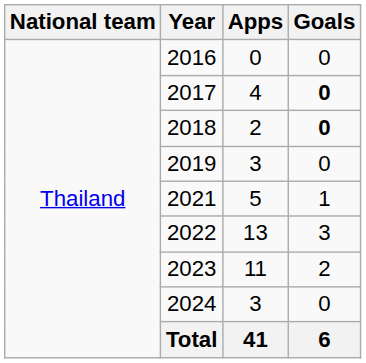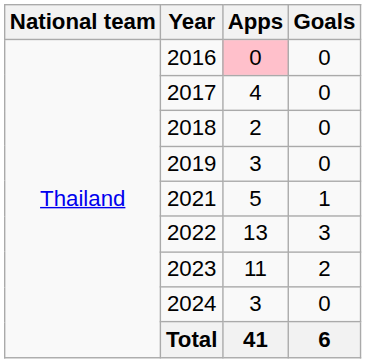2016 | Apps: no background -> pink background
2017 | Goals: bold -> normal
2018 | Goals: bold -> normal
